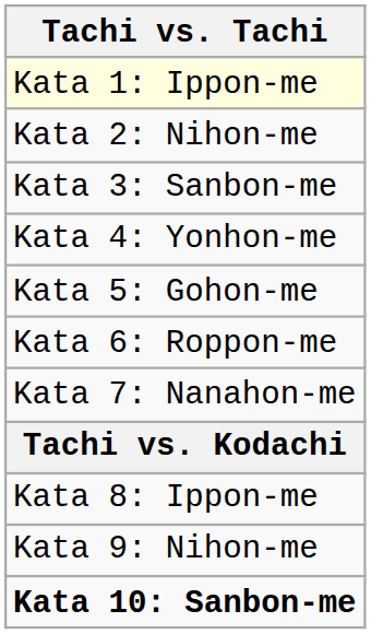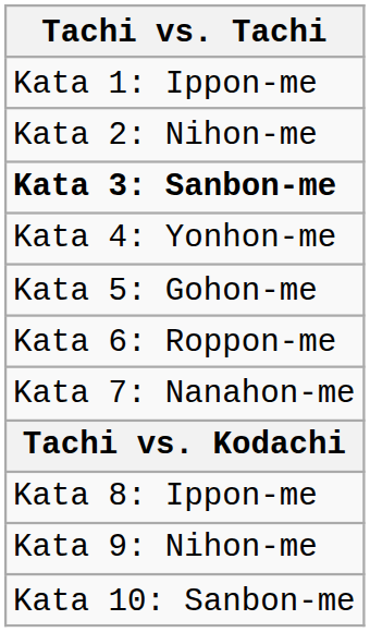row 2 | column 1: lightyellow background -> no background
row 4 | column 1: normal -> bold
row 12 | column 1: bold -> normal
